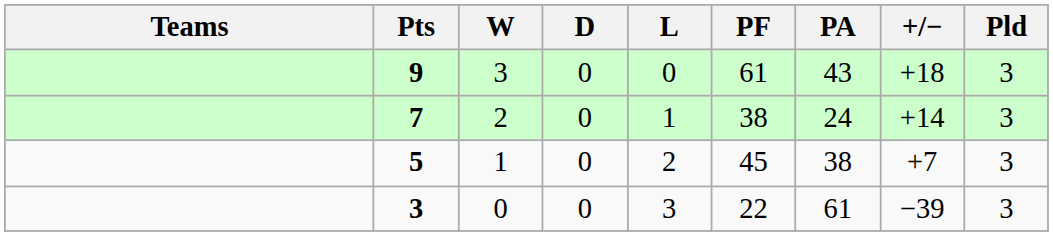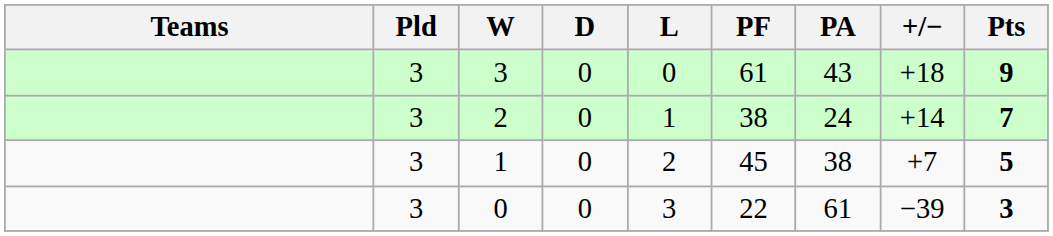columns swapped: Pld <-> Pts
